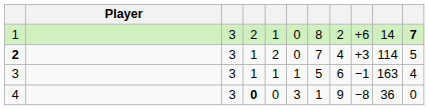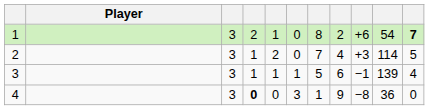row 2 | column 10: 14 -> 54
row 3 | column 1: bold -> normal
row 4 | column 10: 163 -> 139
